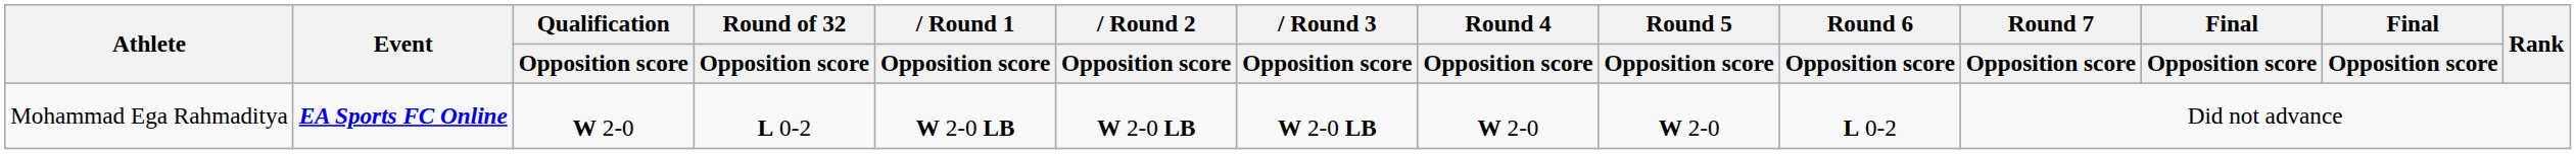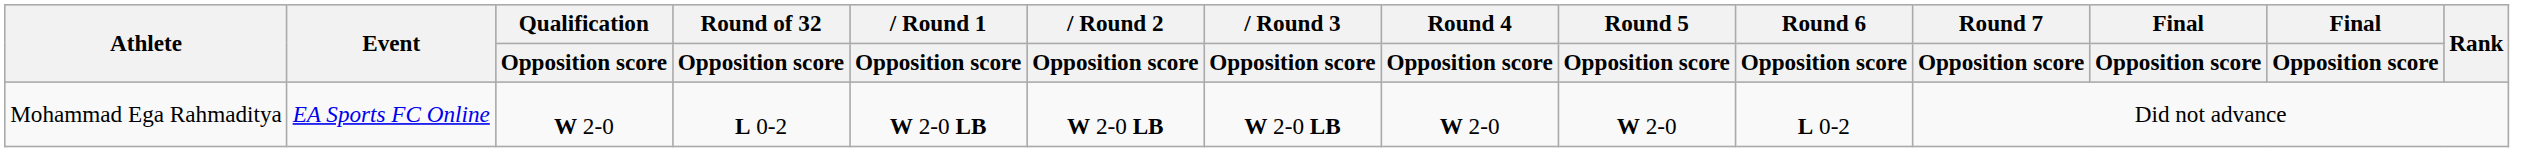Mohammad Ega Rahmaditya | Event: bold -> normal
